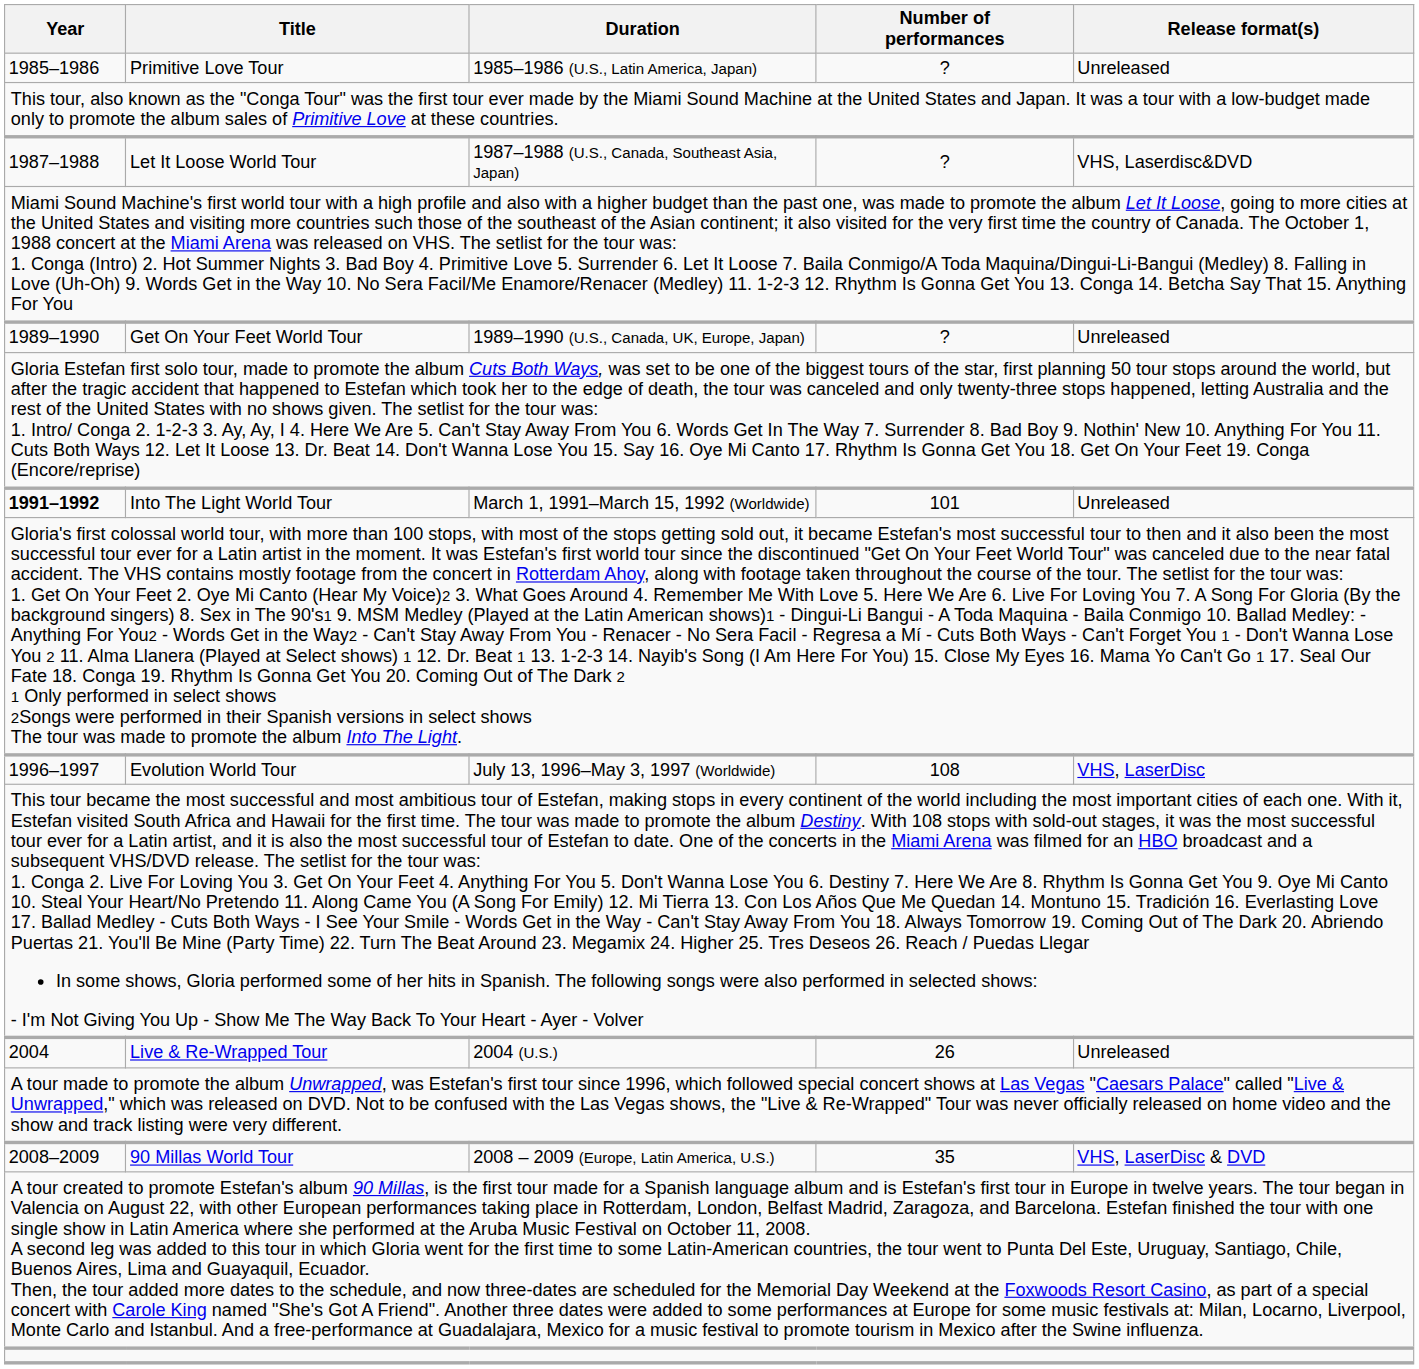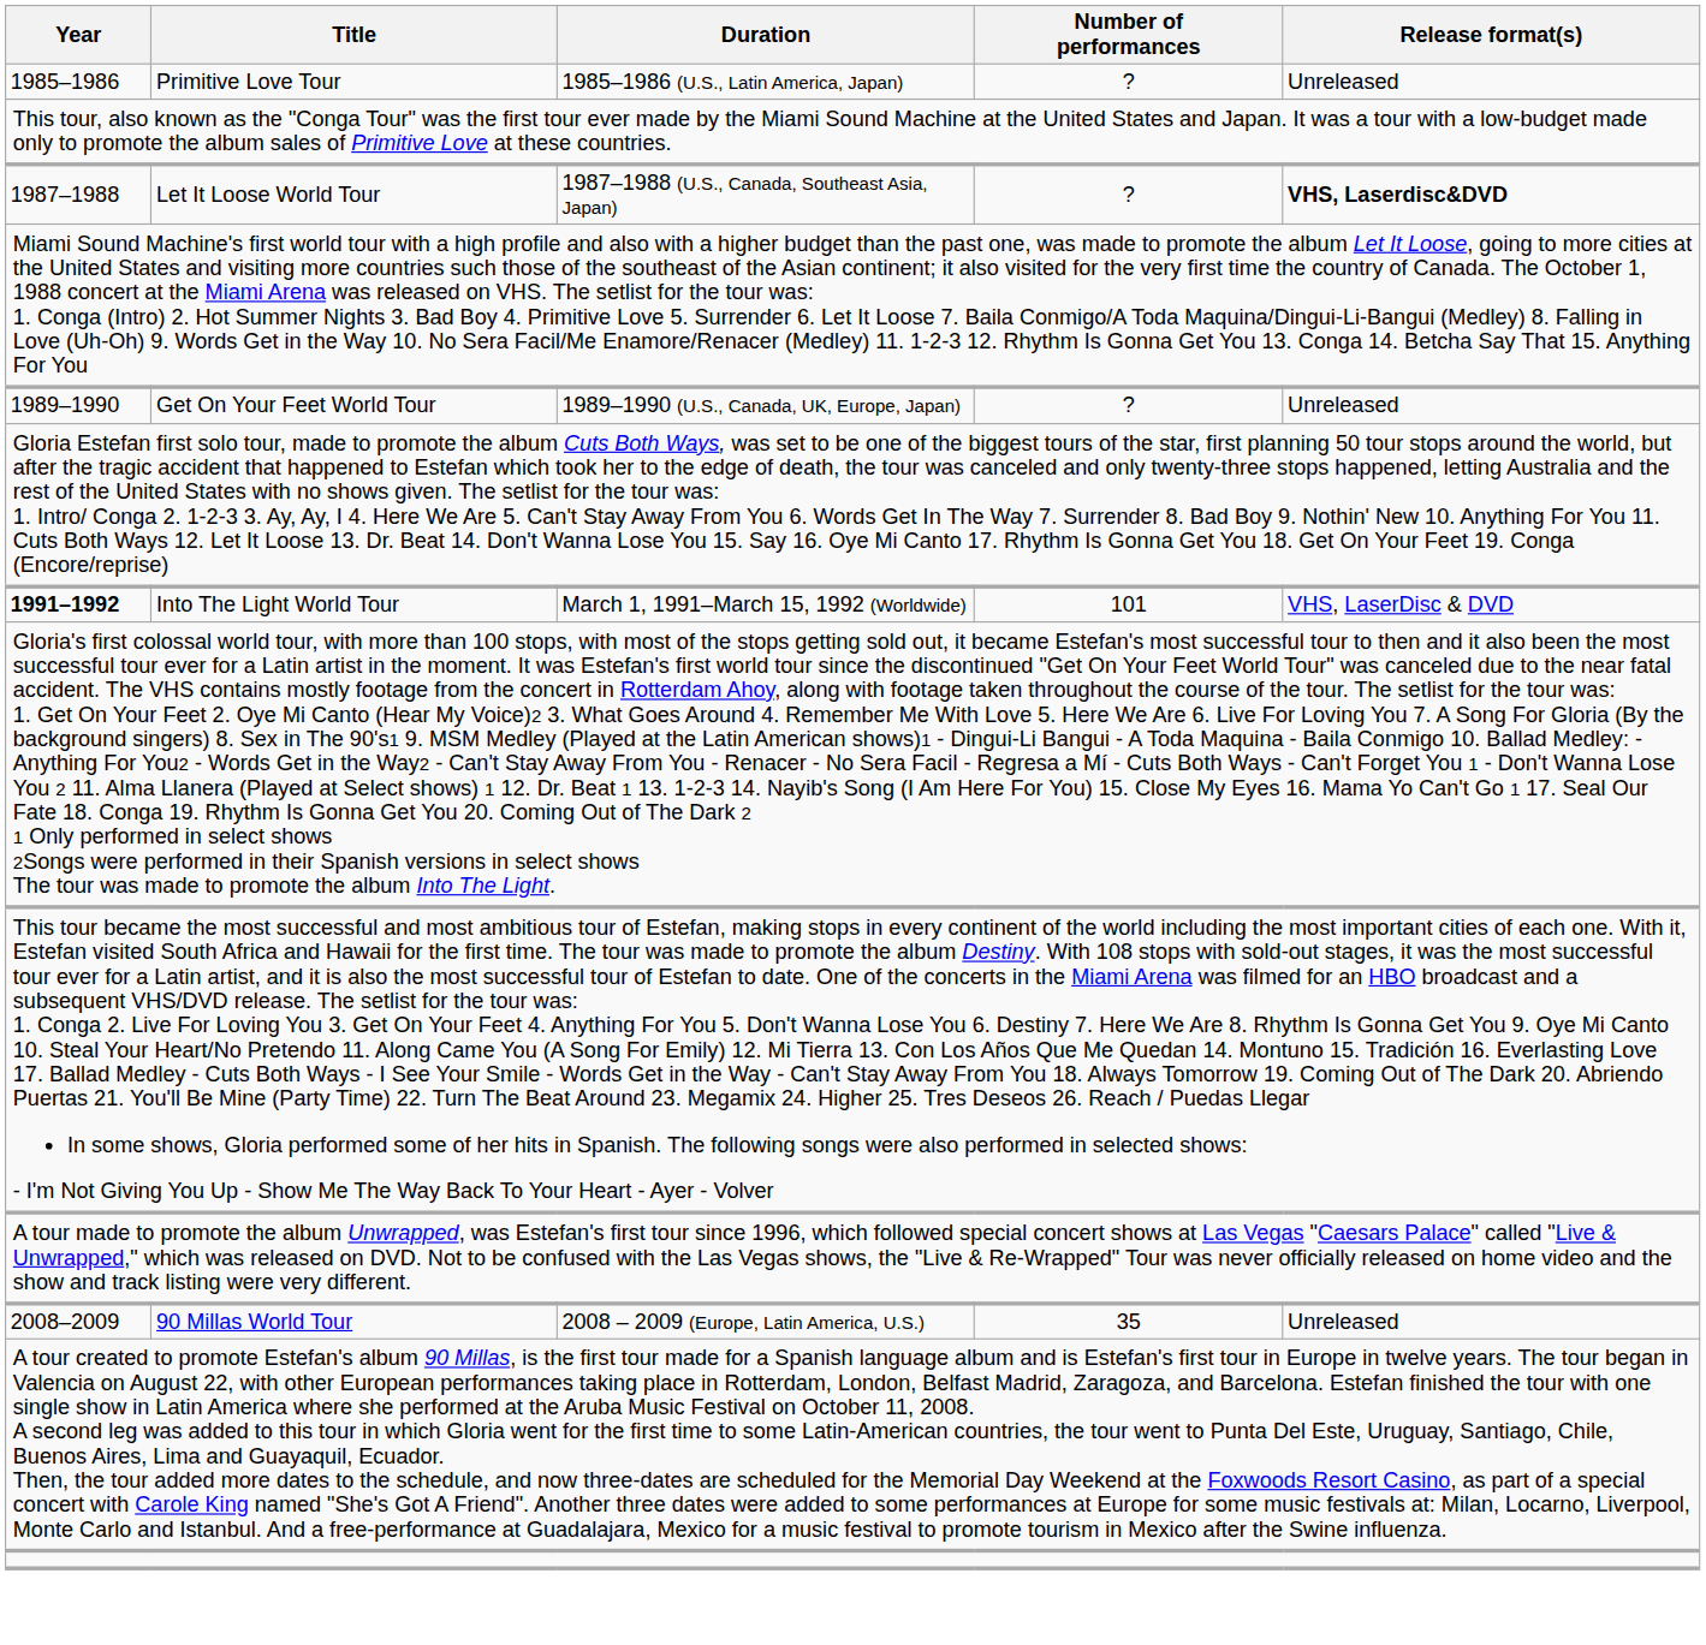Let It Loose World Tour | Release format(s): normal -> bold
Into The Light World Tour | Release format(s): Unreleased -> VHS, LaserDisc & DVD
- row: 1996–1997 | Evolution World Tour | July 13, 1996–May 3, 1997 (Worldwide) | 108 | VHS, LaserDisc
- row: 2004 | Live & Re-Wrapped Tour | 2004 (U.S.) | 26 | Unreleased
90 Millas World Tour | Release format(s): VHS, LaserDisc & DVD -> Unreleased
